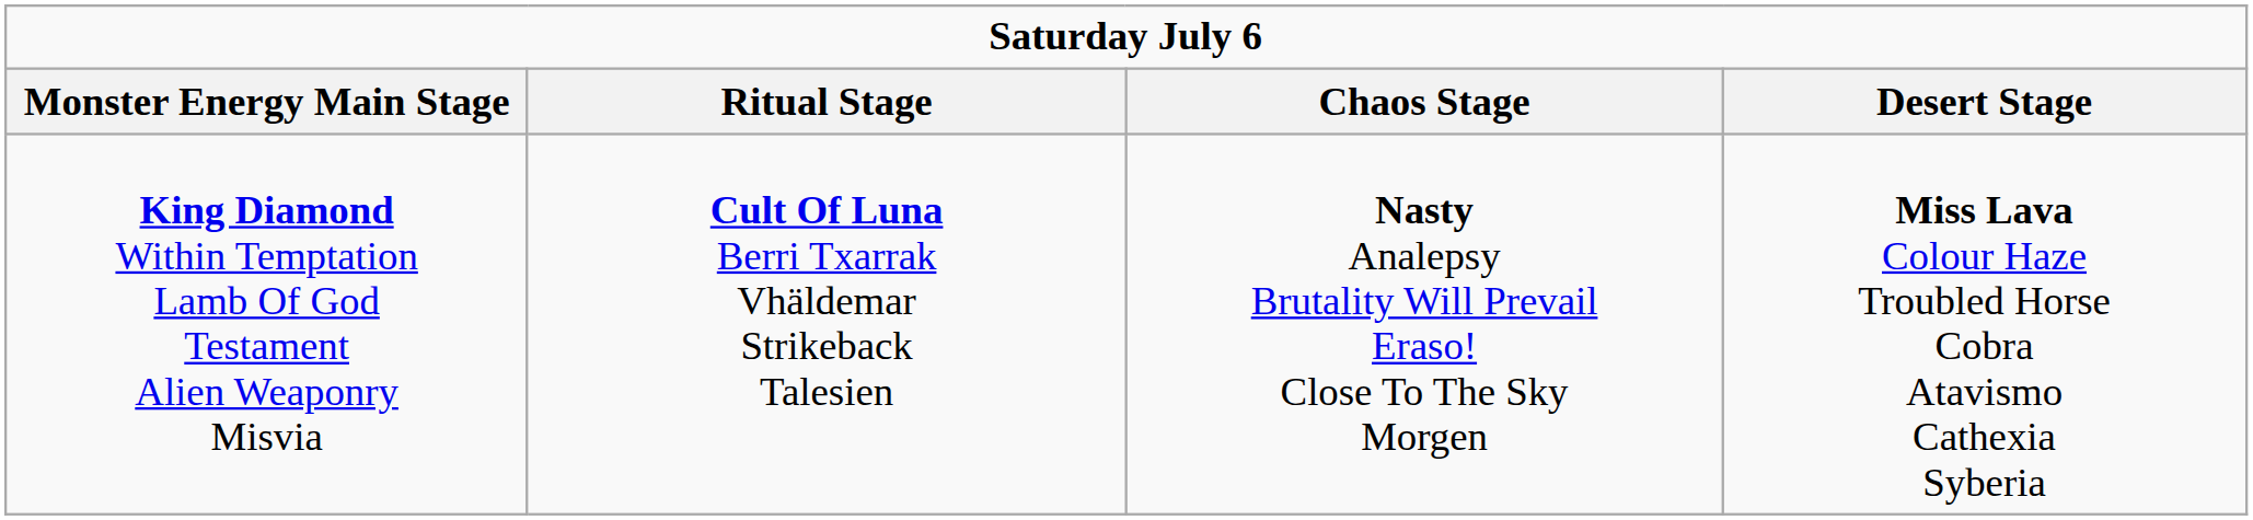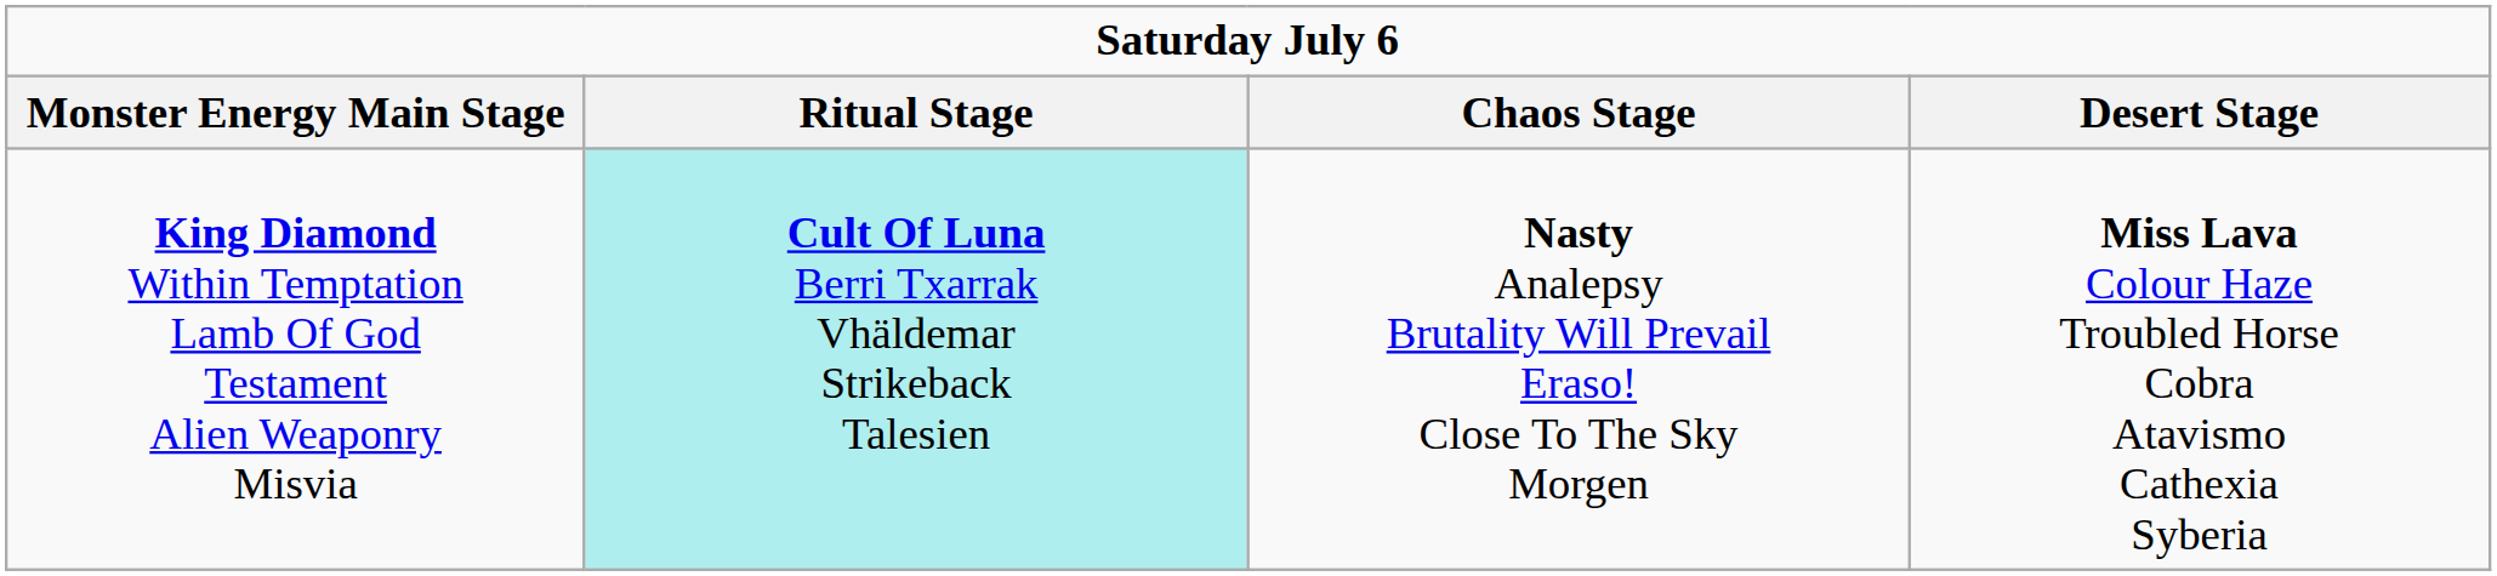row 3 | Ritual Stage: no background -> paleturquoise background
